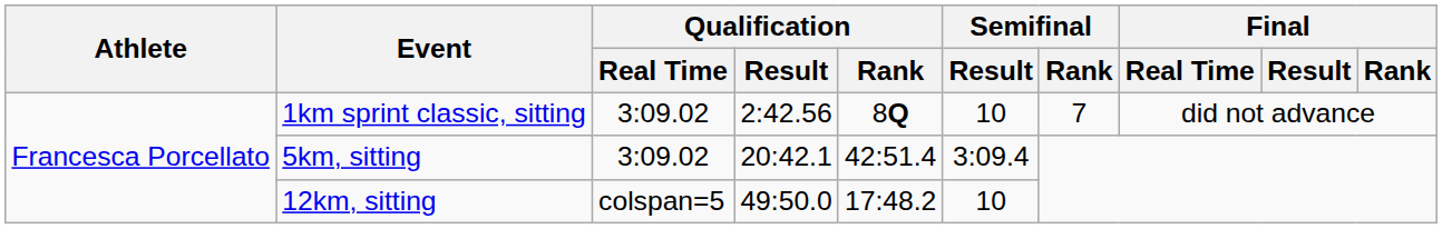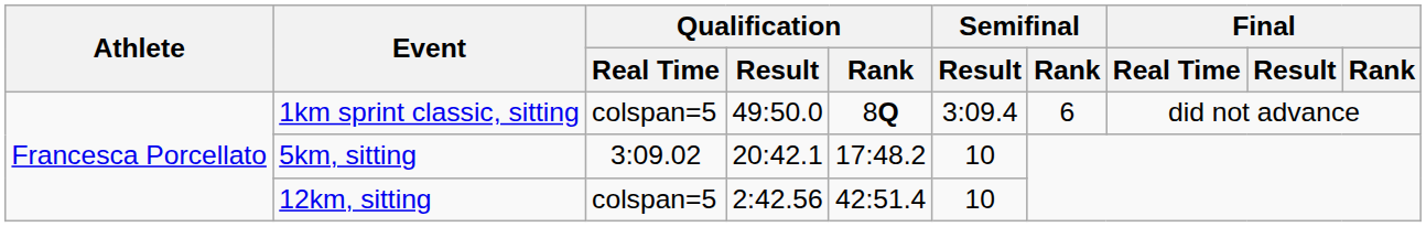1km sprint classic, sitting | Qualification / Real Time: 3:09.02 -> colspan=5
1km sprint classic, sitting | Qualification / Result: 2:42.56 -> 49:50.0
1km sprint classic, sitting | Semifinal / Result: 10 -> 3:09.4
1km sprint classic, sitting | Semifinal / Rank: 7 -> 6
5km, sitting | Qualification / Rank: 42:51.4 -> 17:48.2
5km, sitting | Semifinal / Result: 3:09.4 -> 10
12km, sitting | Qualification / Result: 49:50.0 -> 2:42.56
12km, sitting | Qualification / Rank: 17:48.2 -> 42:51.4
